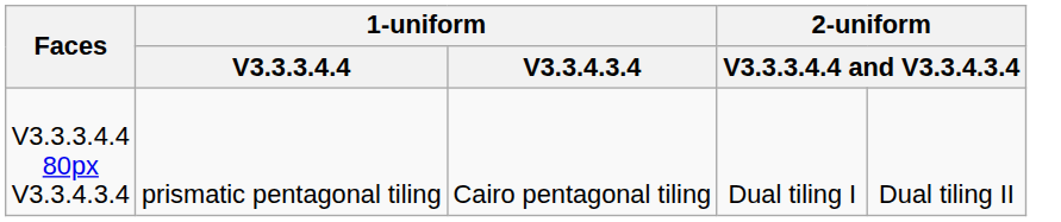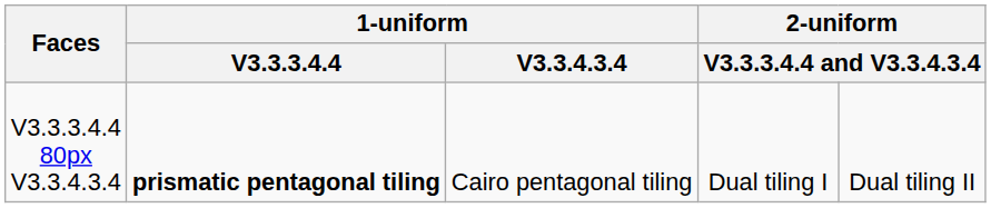V3.3.3.4.4 80px V3.3.4.3.4 | 1-uniform / V3.3.3.4.4: normal -> bold
